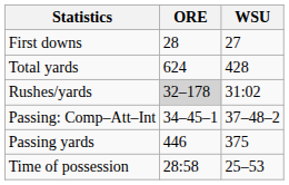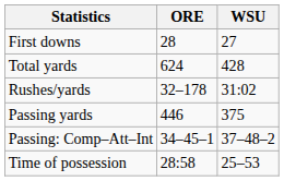Rushes/yards | ORE: lightgrey background -> no background
rows swapped: Passing yards <-> Passing: Comp–Att–Int
